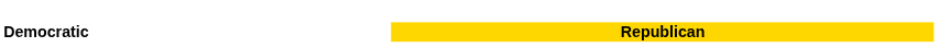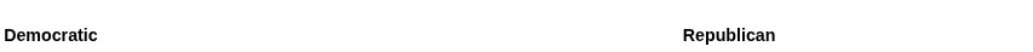Democratic | column 3: gold background -> no background
